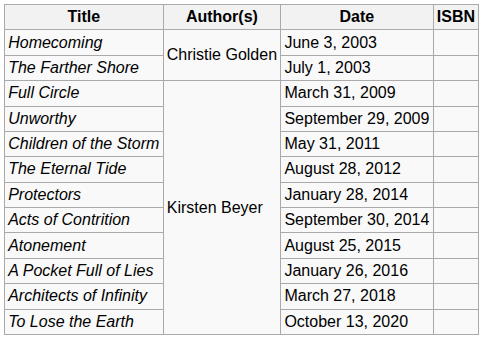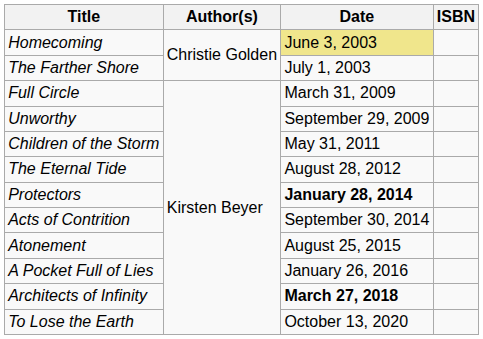Homecoming | Date: no background -> khaki background
Protectors | Date: normal -> bold
Architects of Infinity | Date: normal -> bold
